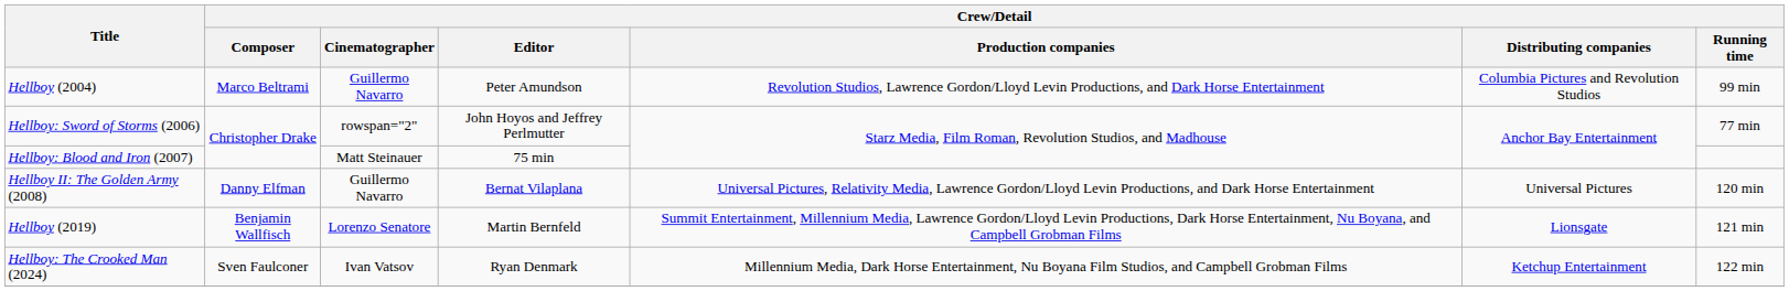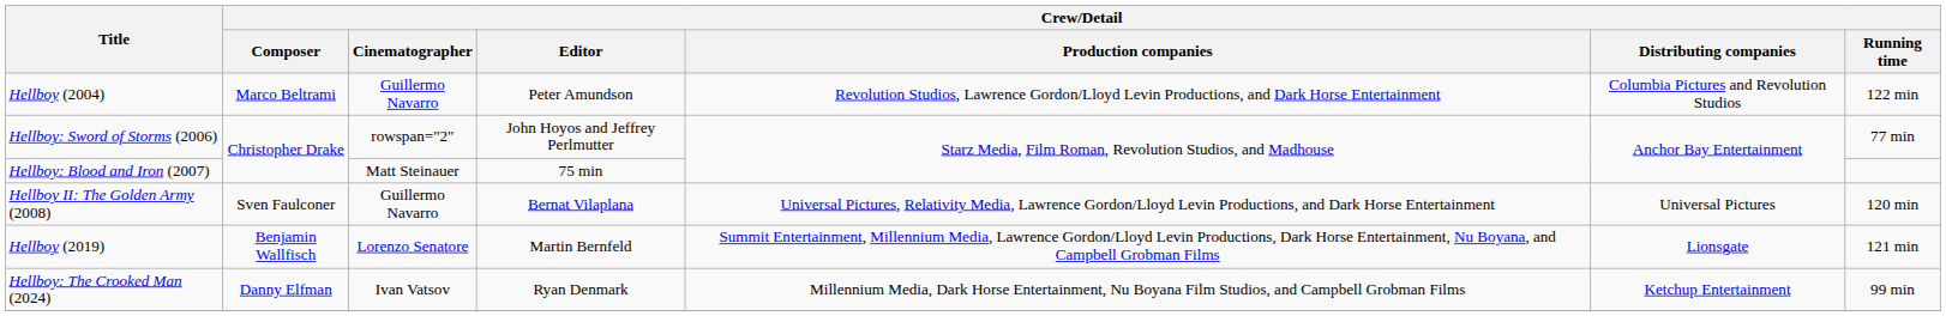Hellboy (2004) | Crew/Detail / Running time: 99 min -> 122 min
Hellboy II: The Golden Army (2008) | Crew/Detail / Composer: Danny Elfman -> Sven Faulconer
Hellboy: The Crooked Man (2024) | Crew/Detail / Composer: Sven Faulconer -> Danny Elfman
Hellboy: The Crooked Man (2024) | Crew/Detail / Running time: 122 min -> 99 min
